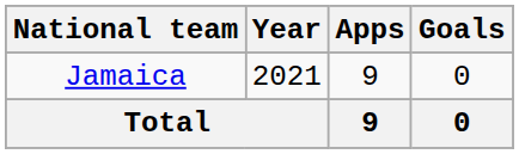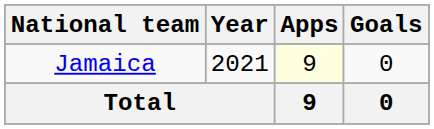Jamaica | Apps: no background -> lightyellow background
